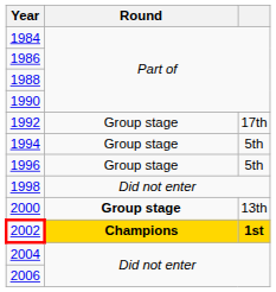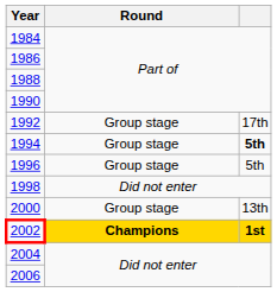1994 | column 3: normal -> bold
2000 | Round: bold -> normal
